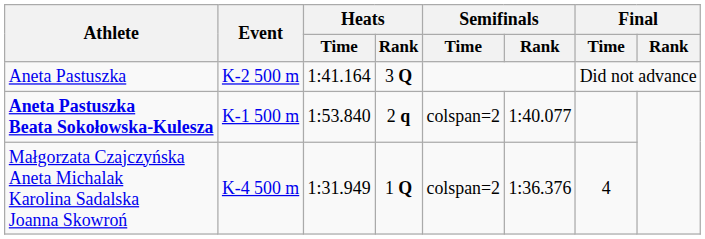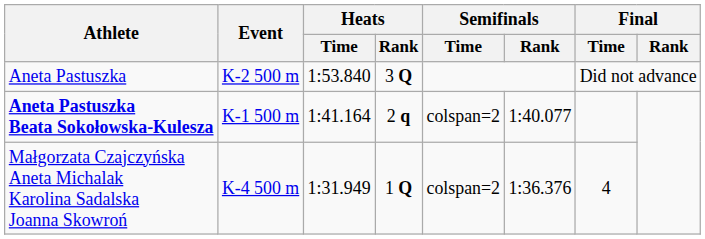Aneta Pastuszka | Heats / Time: 1:41.164 -> 1:53.840
Aneta Pastuszka Beata Sokołowska-Kulesza | Heats / Time: 1:53.840 -> 1:41.164
